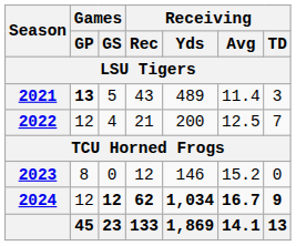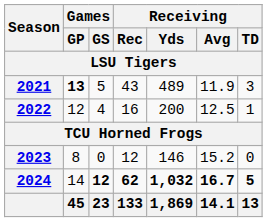2021 | Receiving / Avg: 11.4 -> 11.9
2022 | Receiving / Rec: 21 -> 16
2022 | Receiving / TD: 7 -> 1
2024 | Games / GP: 12 -> 14
2024 | Receiving / Yds: 1,034 -> 1,032
2024 | Receiving / TD: 9 -> 5
